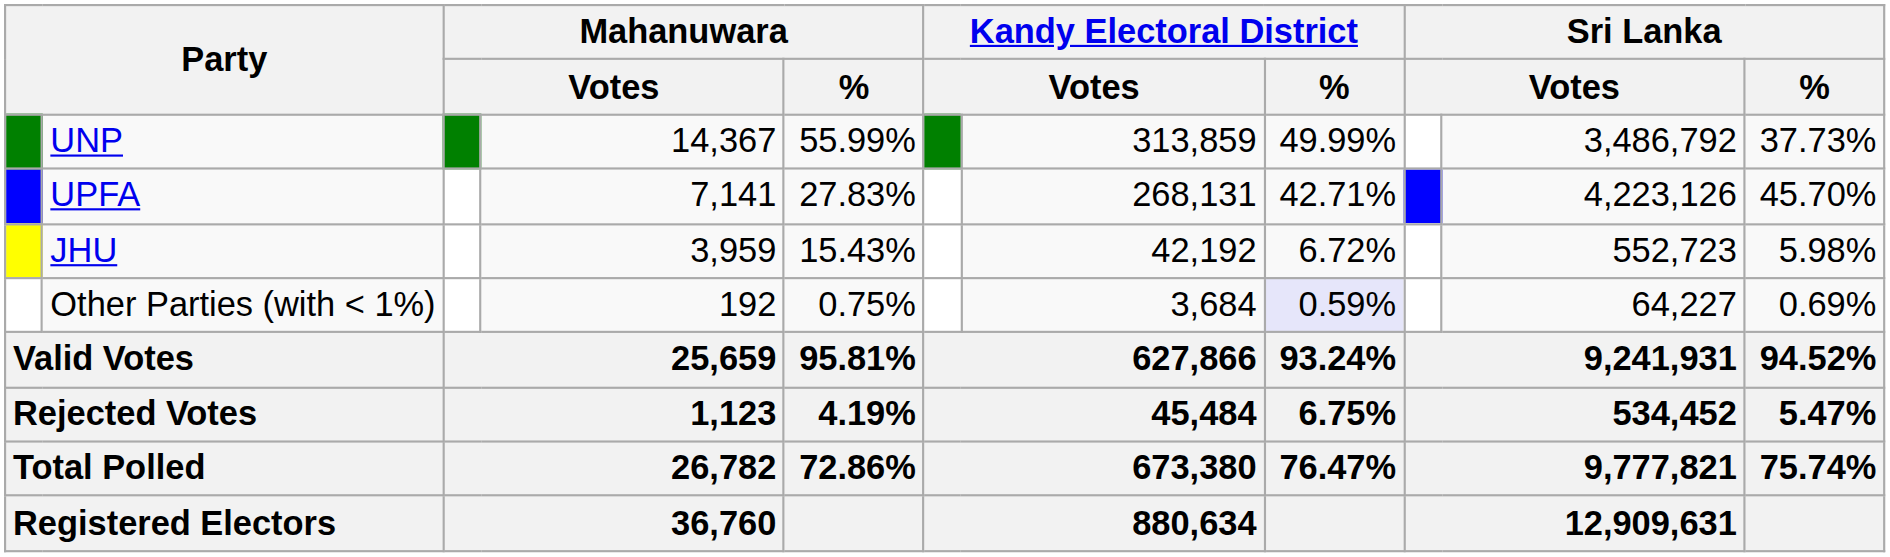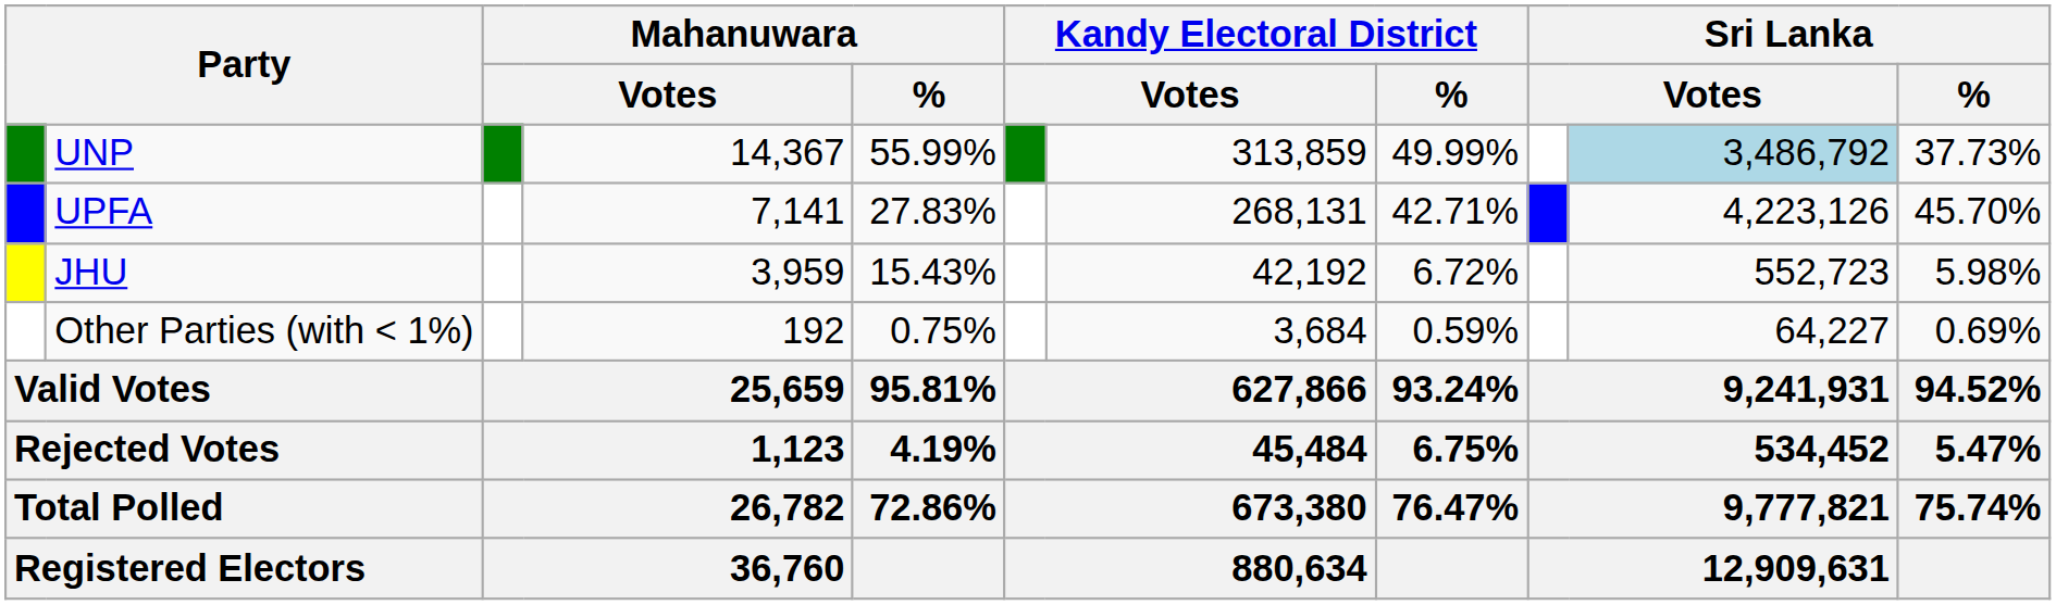UNP | column 10: no background -> lightblue background
Other Parties (with < 1%) | Kandy Electoral District / %: lavender background -> no background
